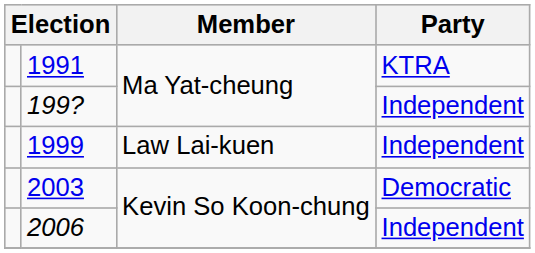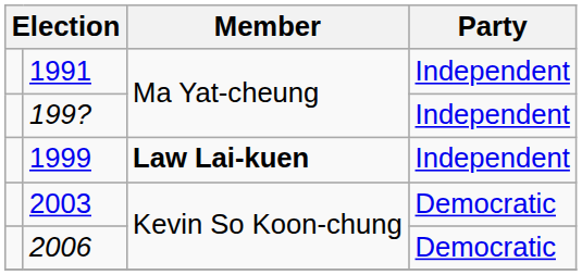1991 | Party: KTRA -> Independent
1999 | Member: normal -> bold
2006 | Party: Independent -> Democratic
